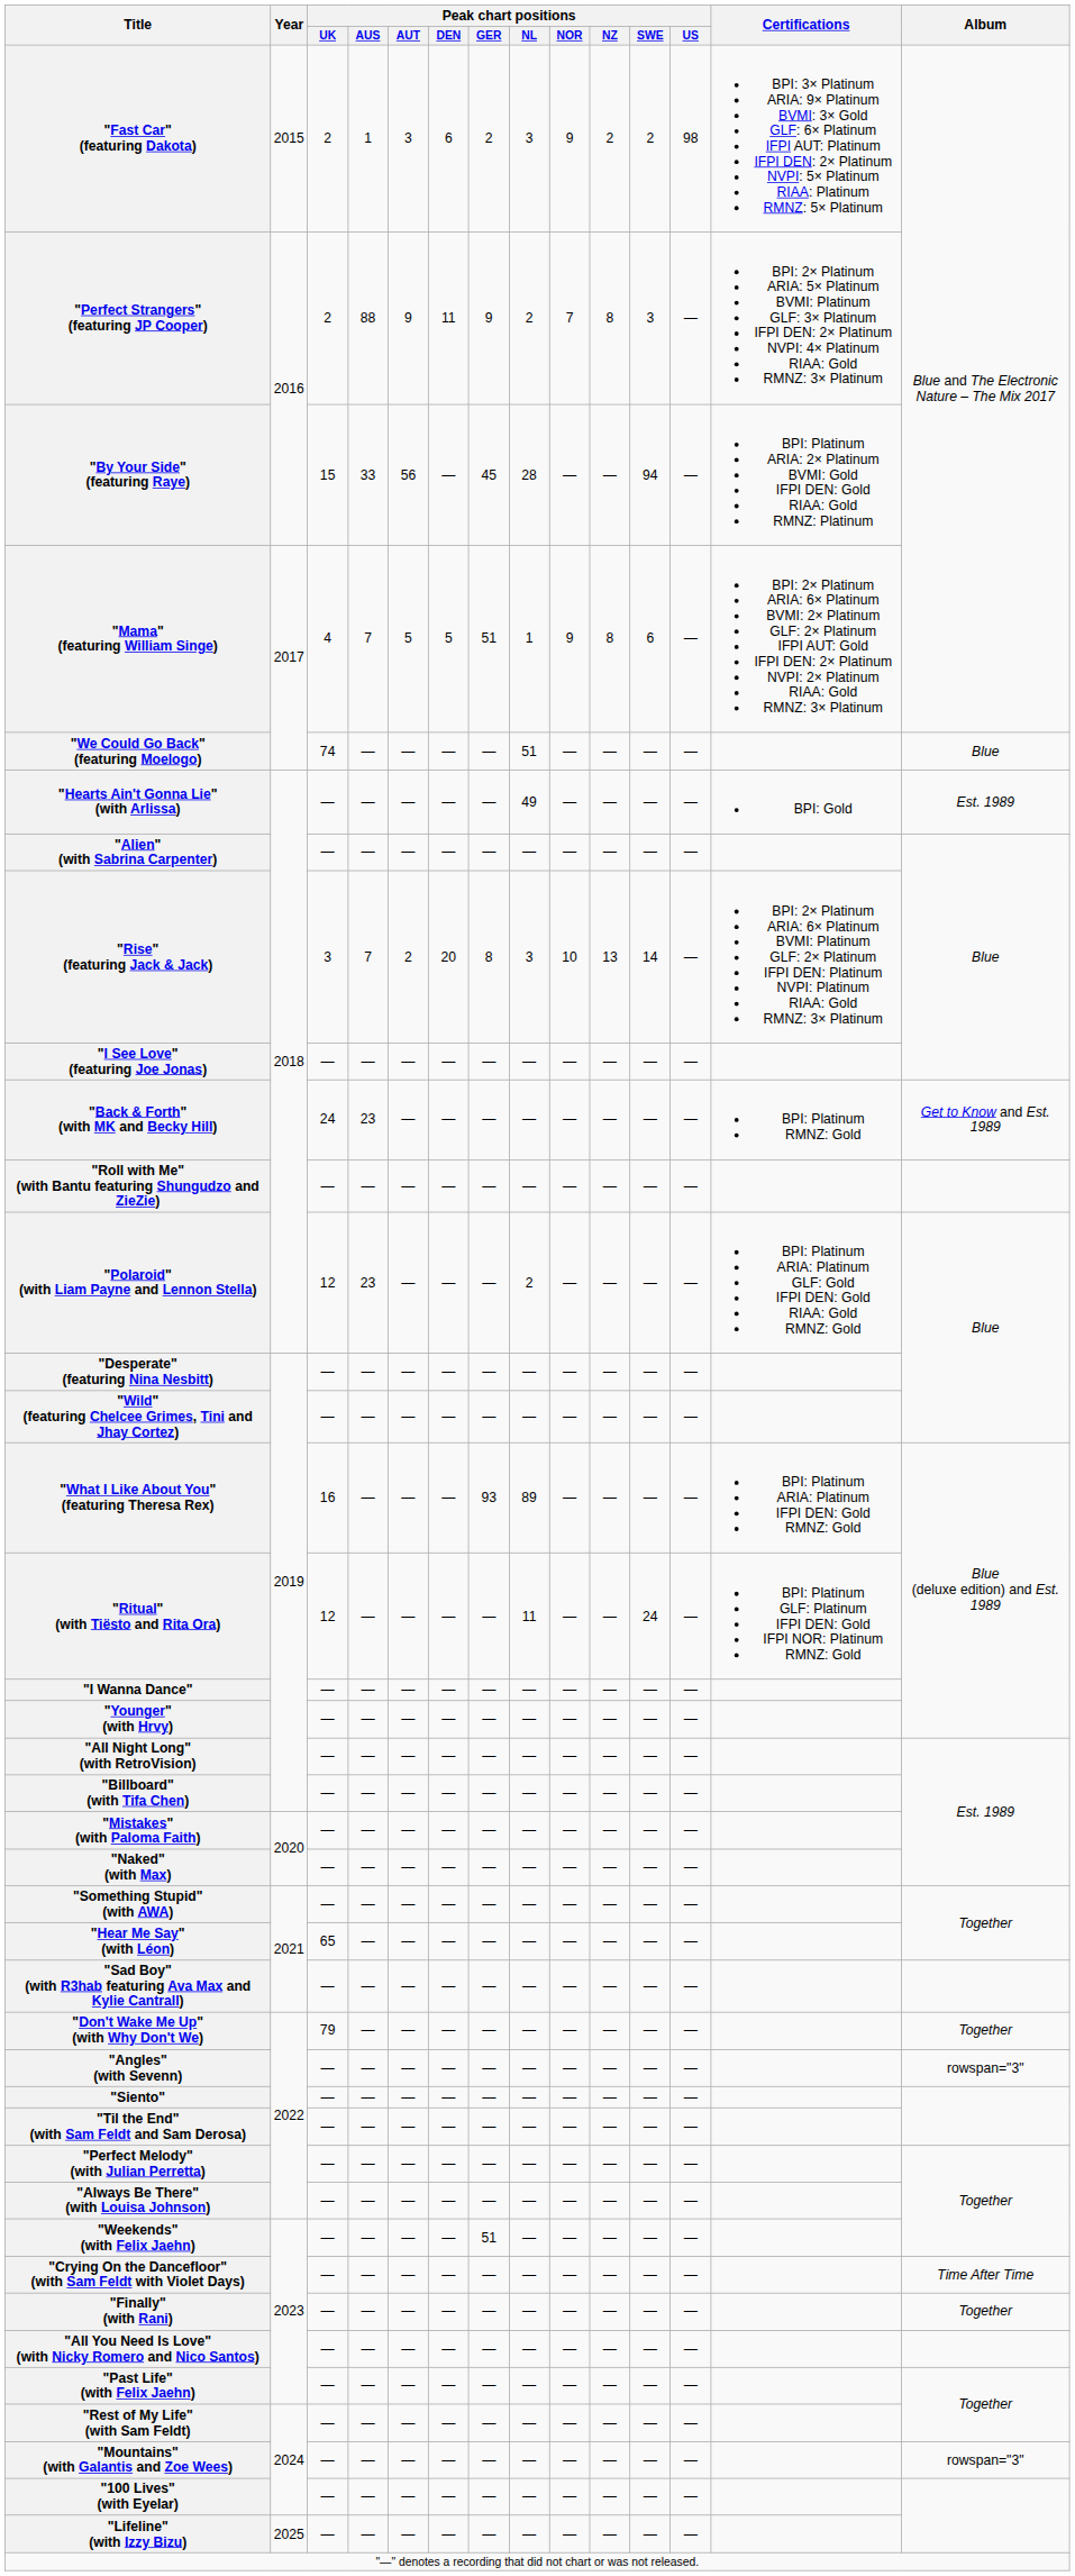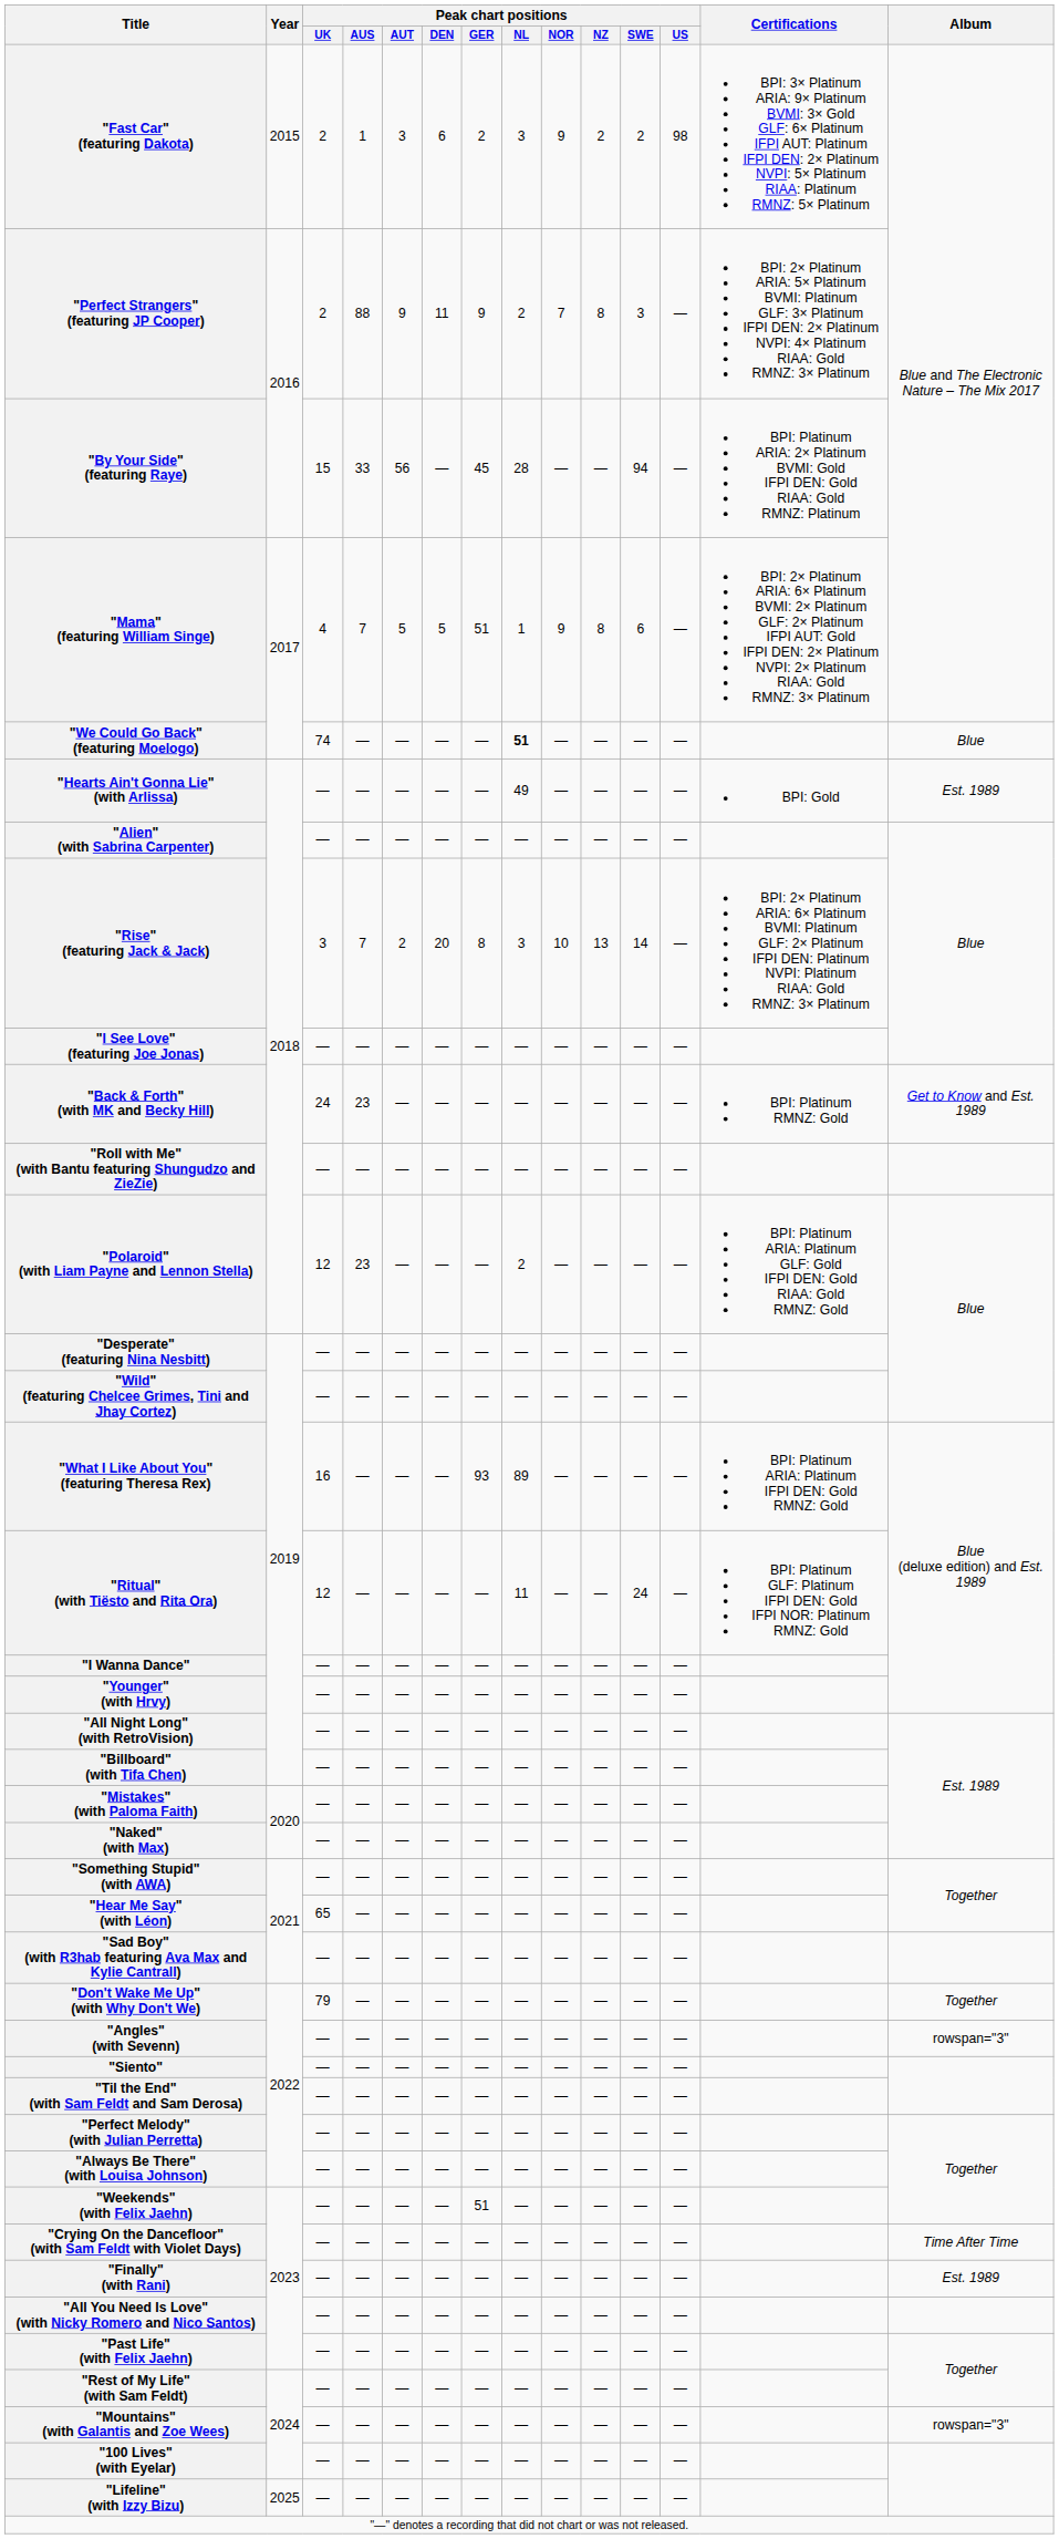"We Could Go Back" (featuring Moelogo) | Peak chart positions / NL: normal -> bold
"Finally" (with Rani) | Album: Together -> Est. 1989
